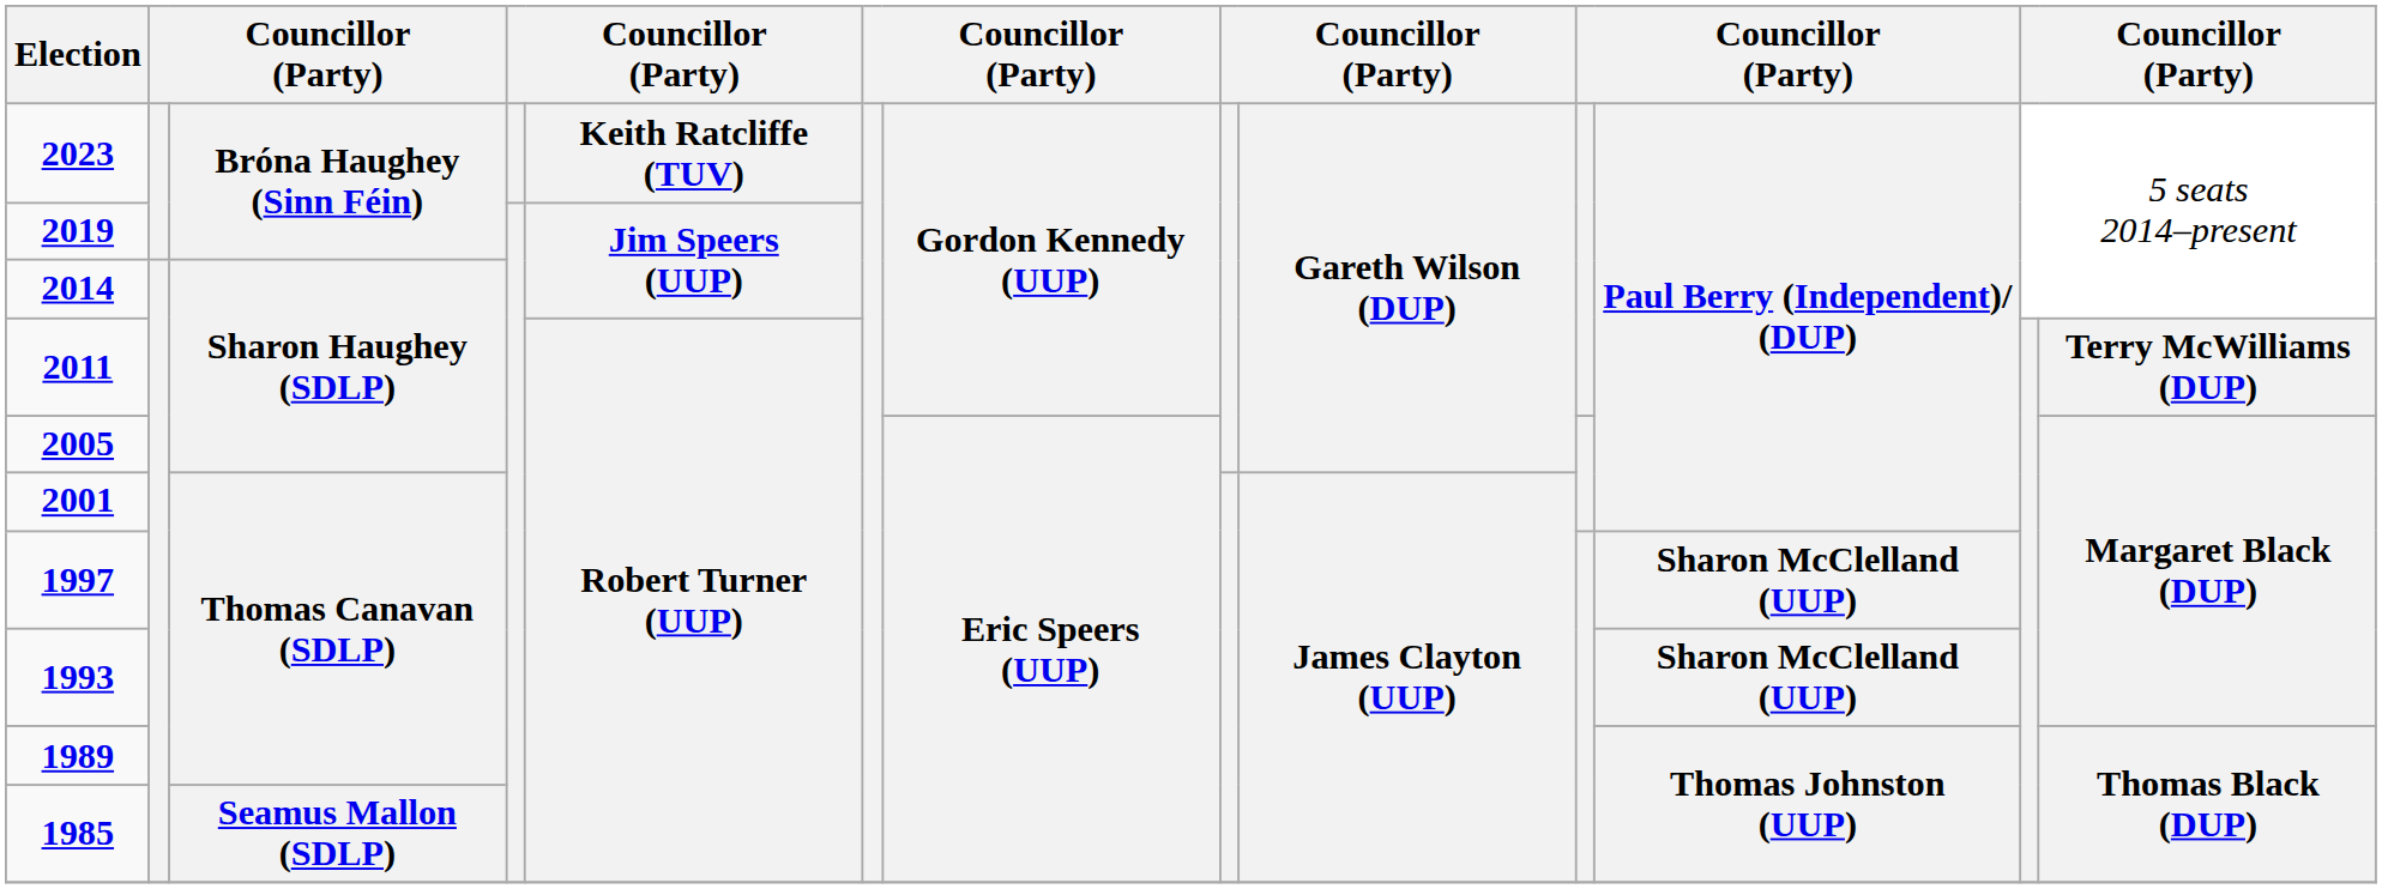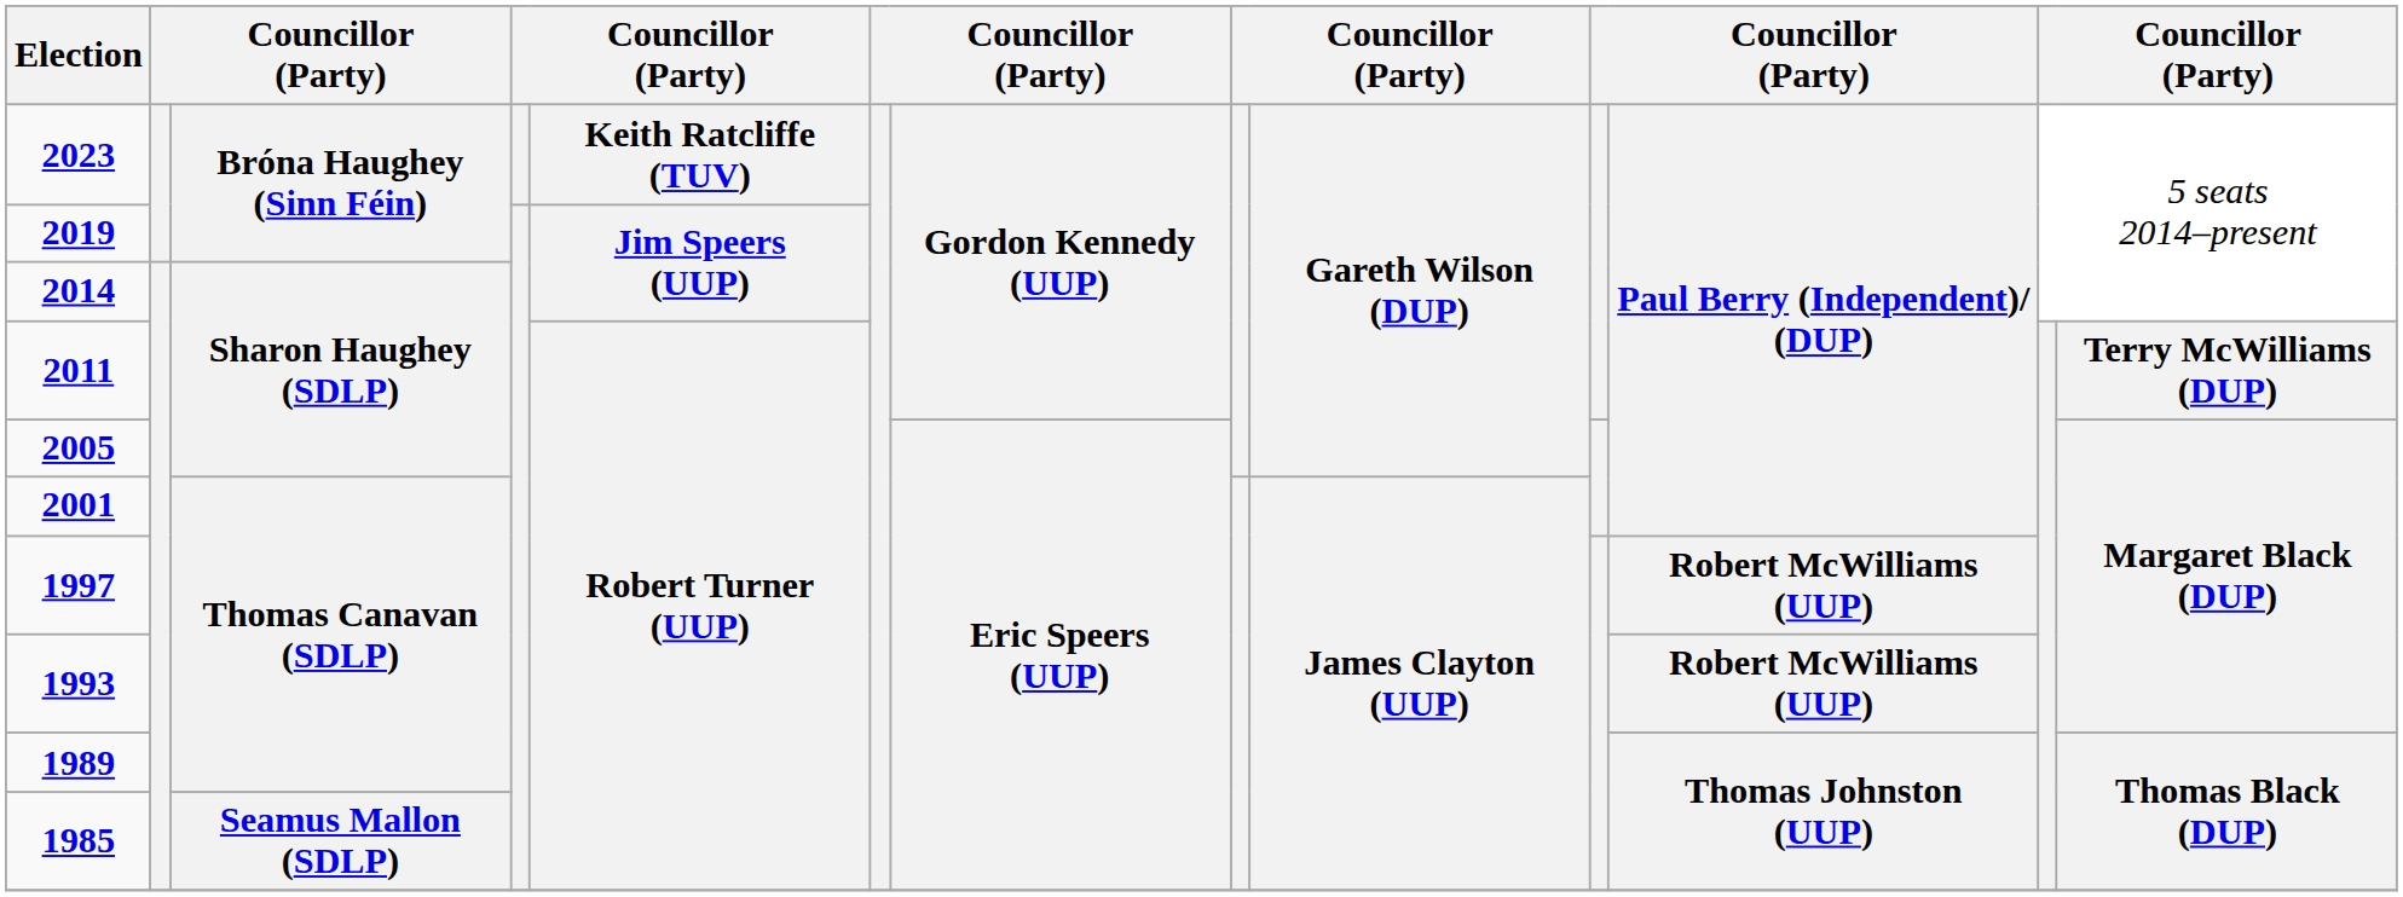1997 | column 11: Sharon McClelland (UUP) -> Robert McWilliams (UUP)
1993 | column 11: Sharon McClelland (UUP) -> Robert McWilliams (UUP)
